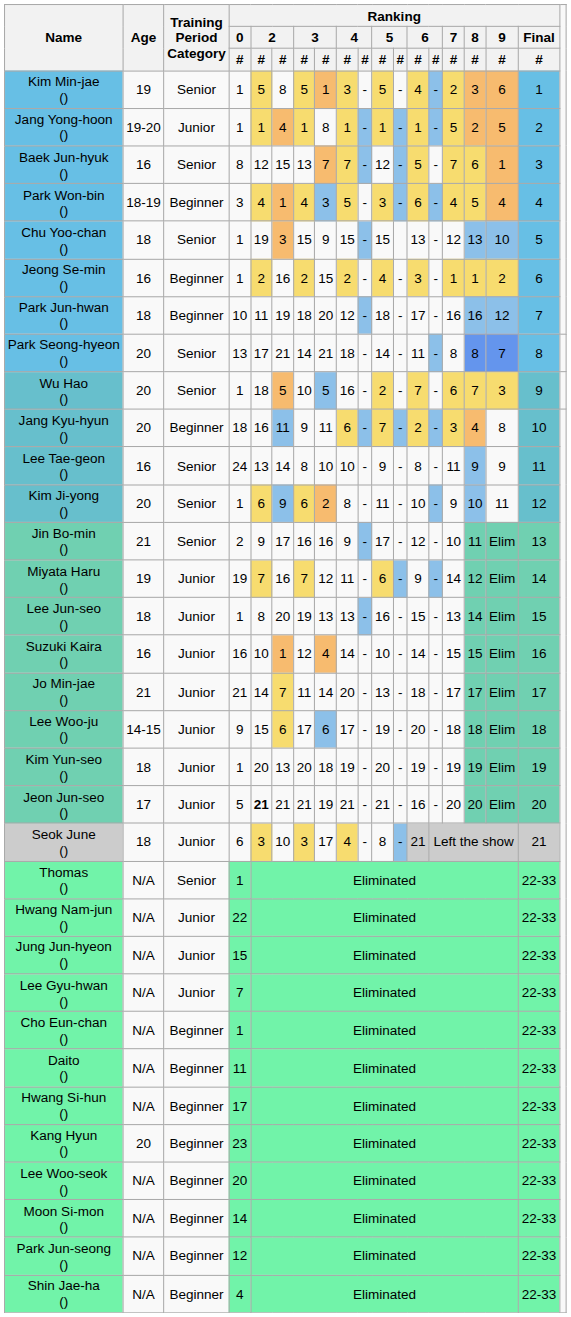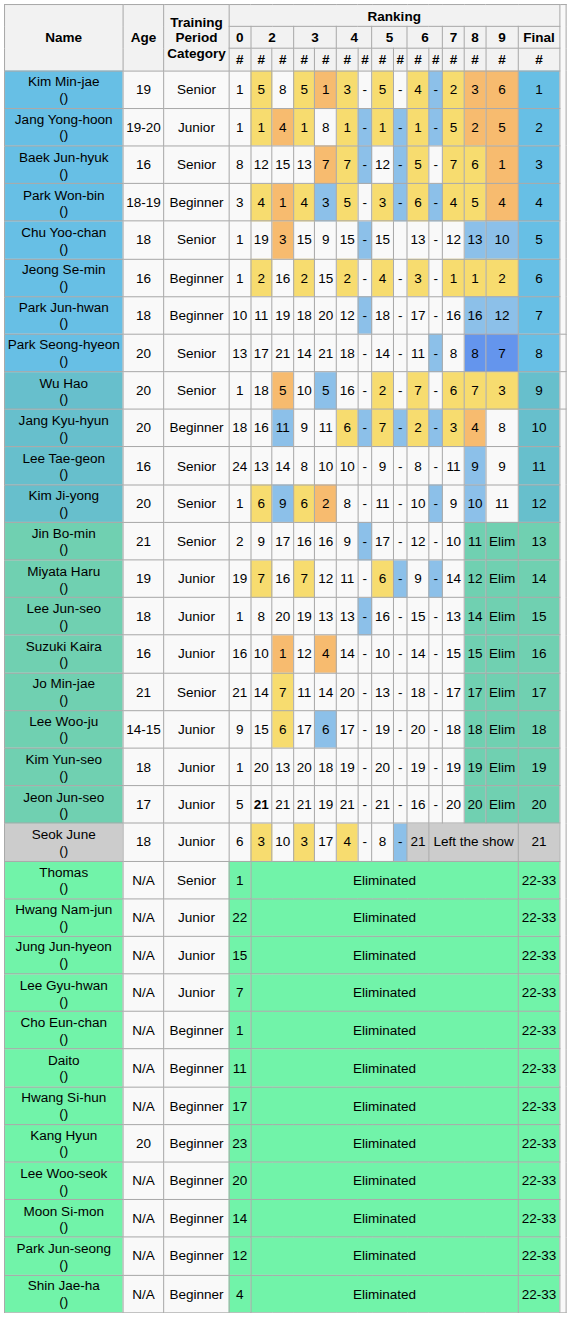Jo Min-jae () | Training Period Category: Junior -> Senior
